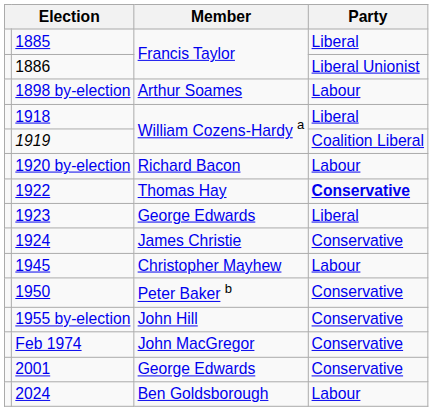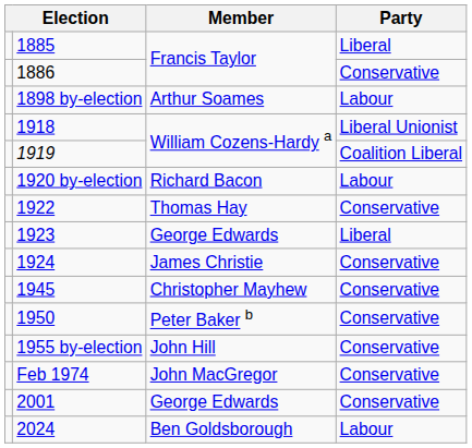1886 | Party: Liberal Unionist -> Conservative
1918 | Party: Liberal -> Liberal Unionist
1922 | Party: bold -> normal
1945 | Party: Labour -> Conservative
